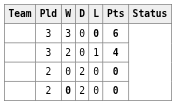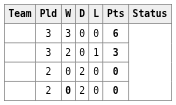row 2 | L: bold -> normal
row 3 | Pts: 4 -> 3
